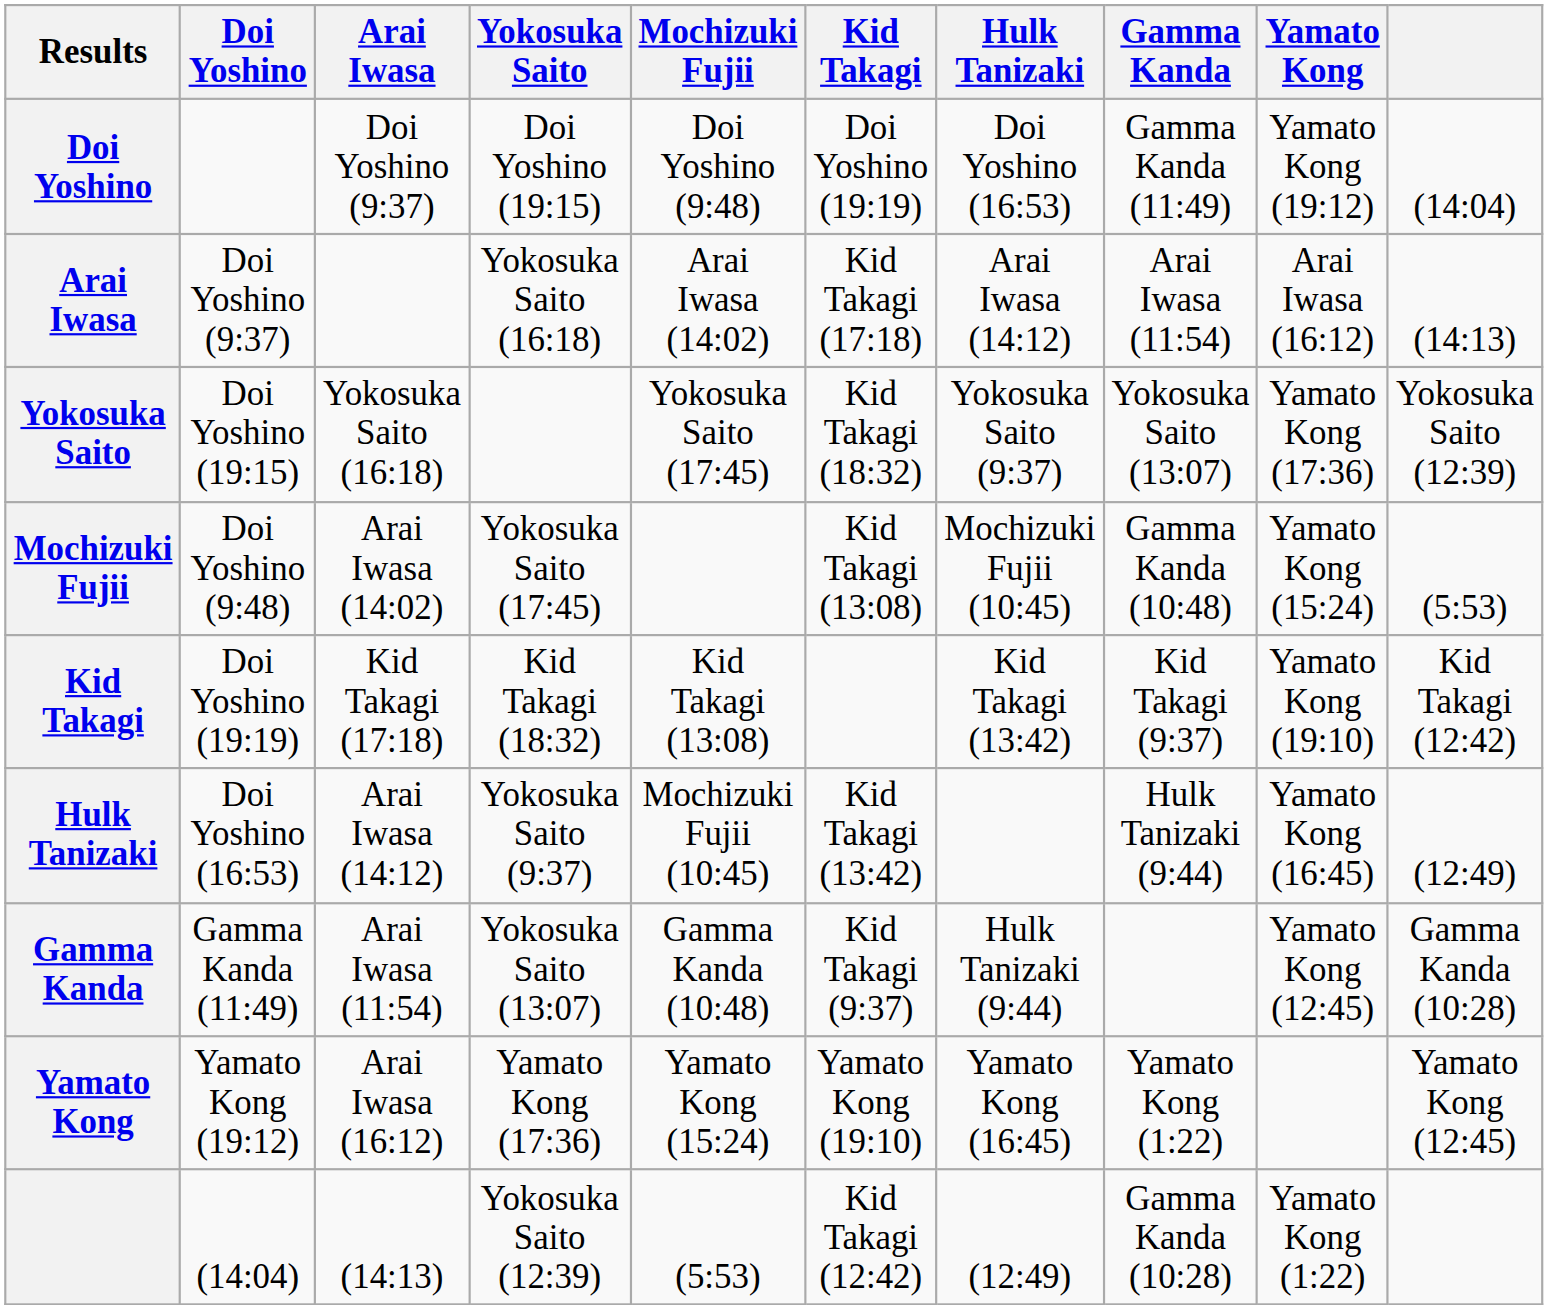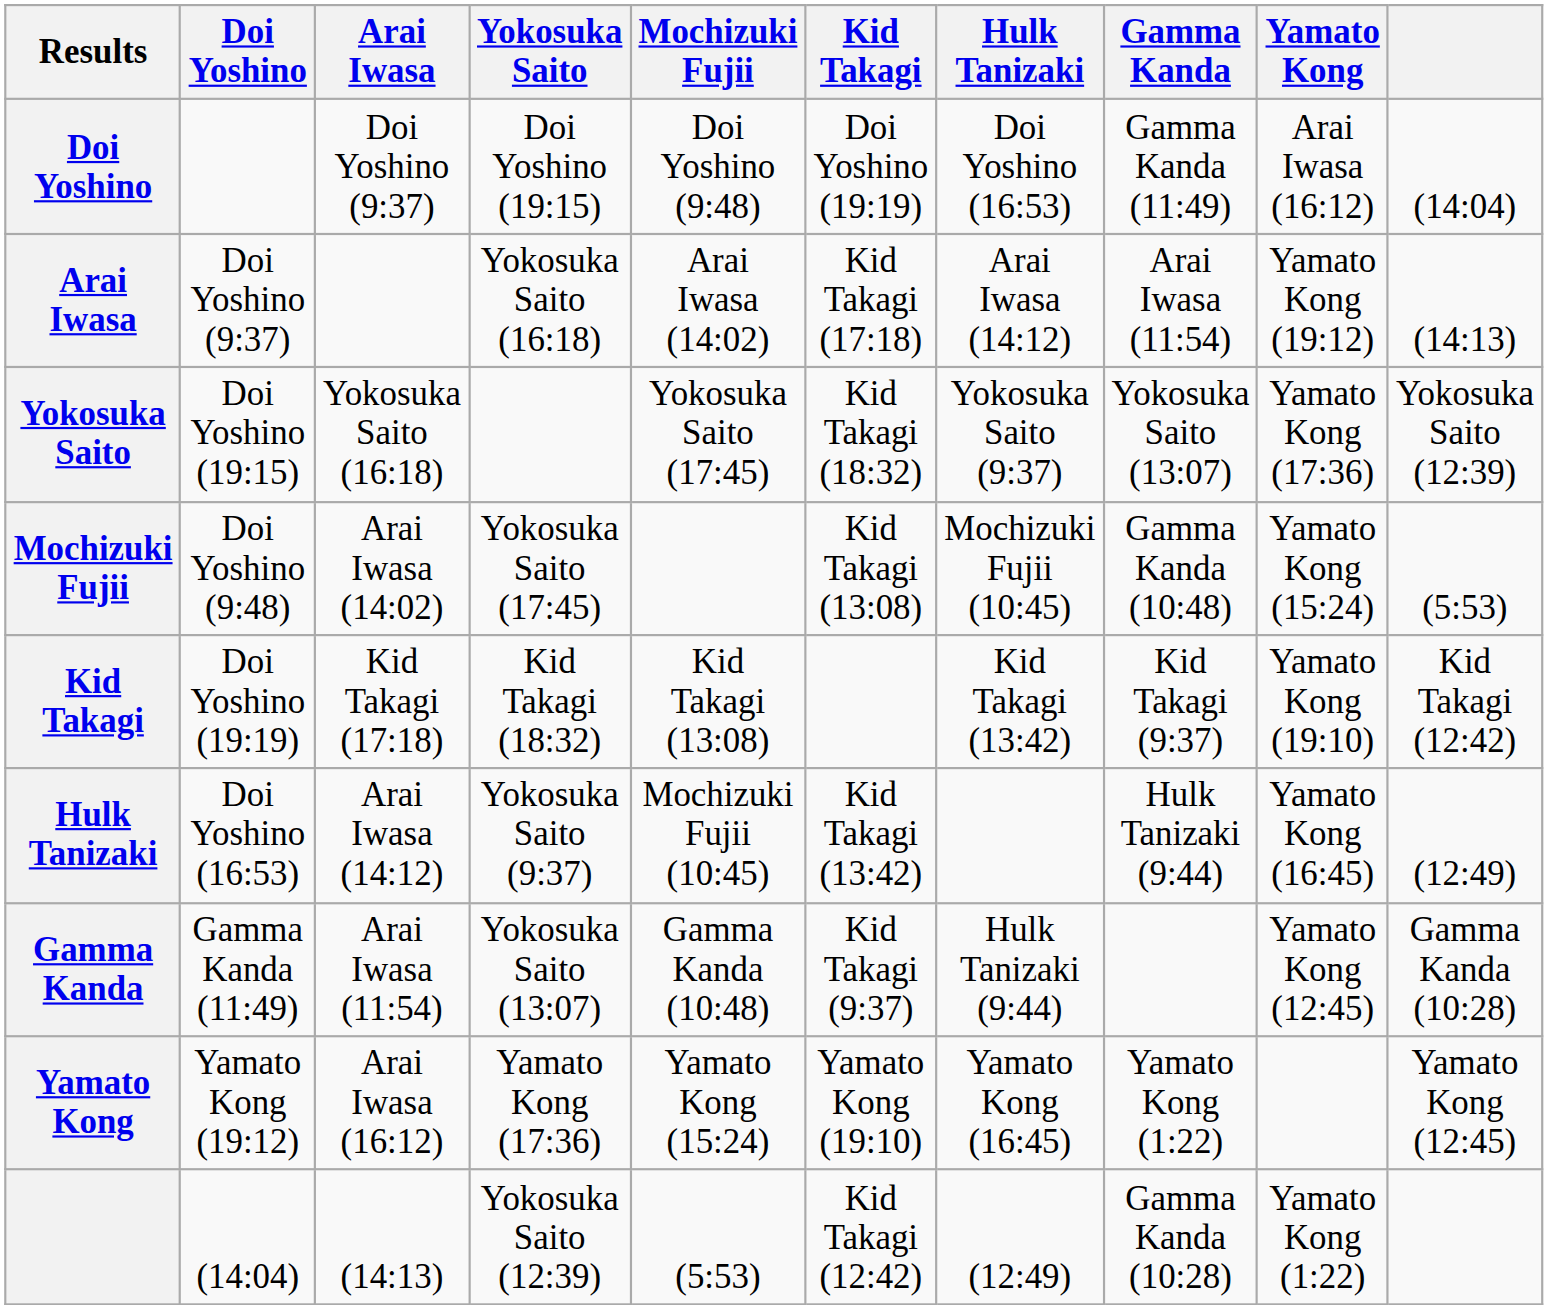row 2 | Yamato Kong: Yamato Kong (19:12) -> Arai Iwasa (16:12)
row 3 | Yamato Kong: Arai Iwasa (16:12) -> Yamato Kong (19:12)
